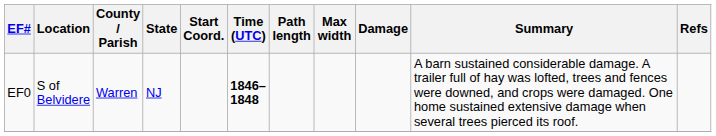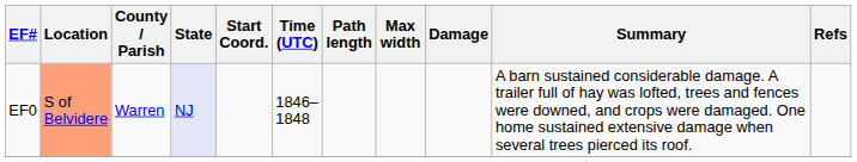EF0 | Location: no background -> lightsalmon background
EF0 | State: no background -> lavender background
EF0 | Time (UTC): bold -> normal
